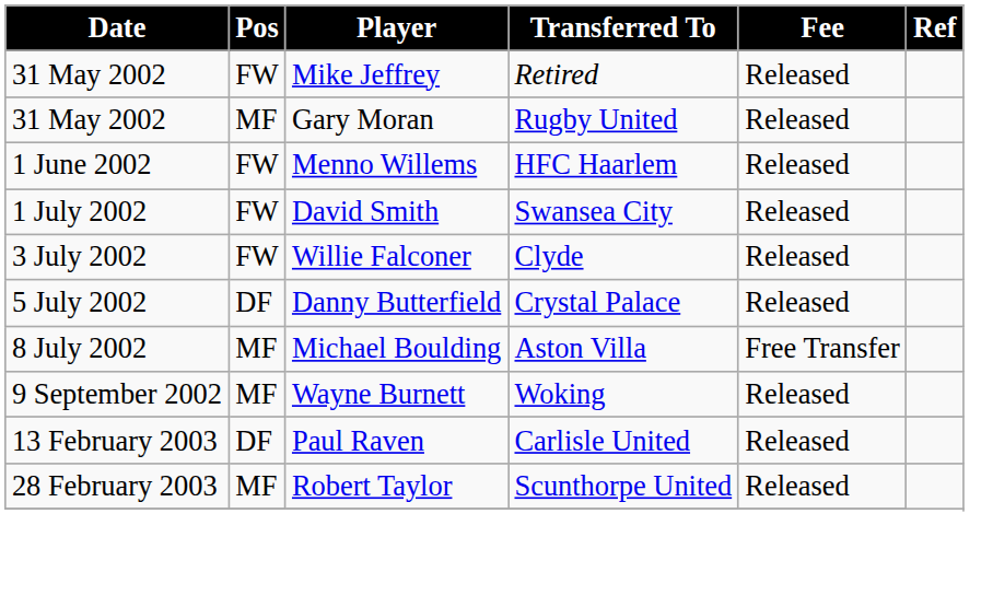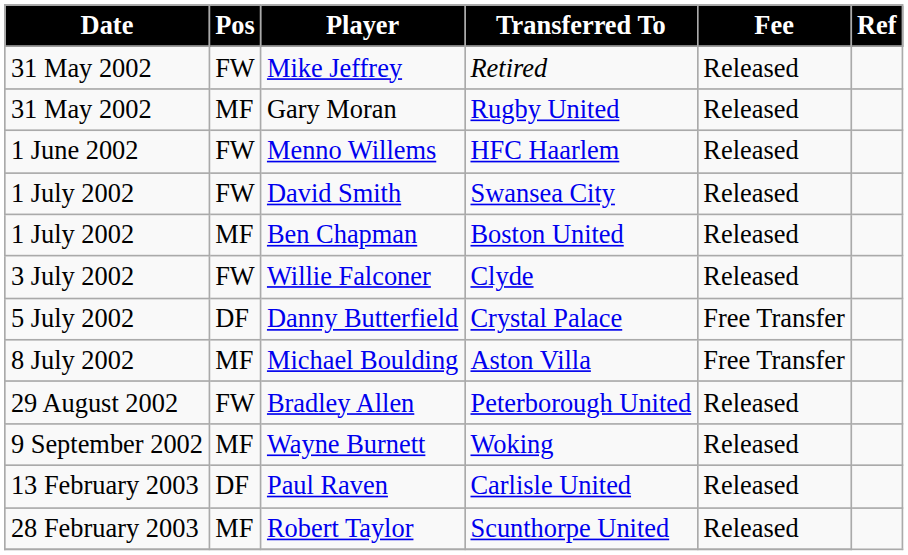+ row: 1 July 2002 | MF | Ben Chapman | Boston United | Released
Danny Butterfield | Fee: Released -> Free Transfer
+ row: 29 August 2002 | FW | Bradley Allen | Peterborough United | Released
